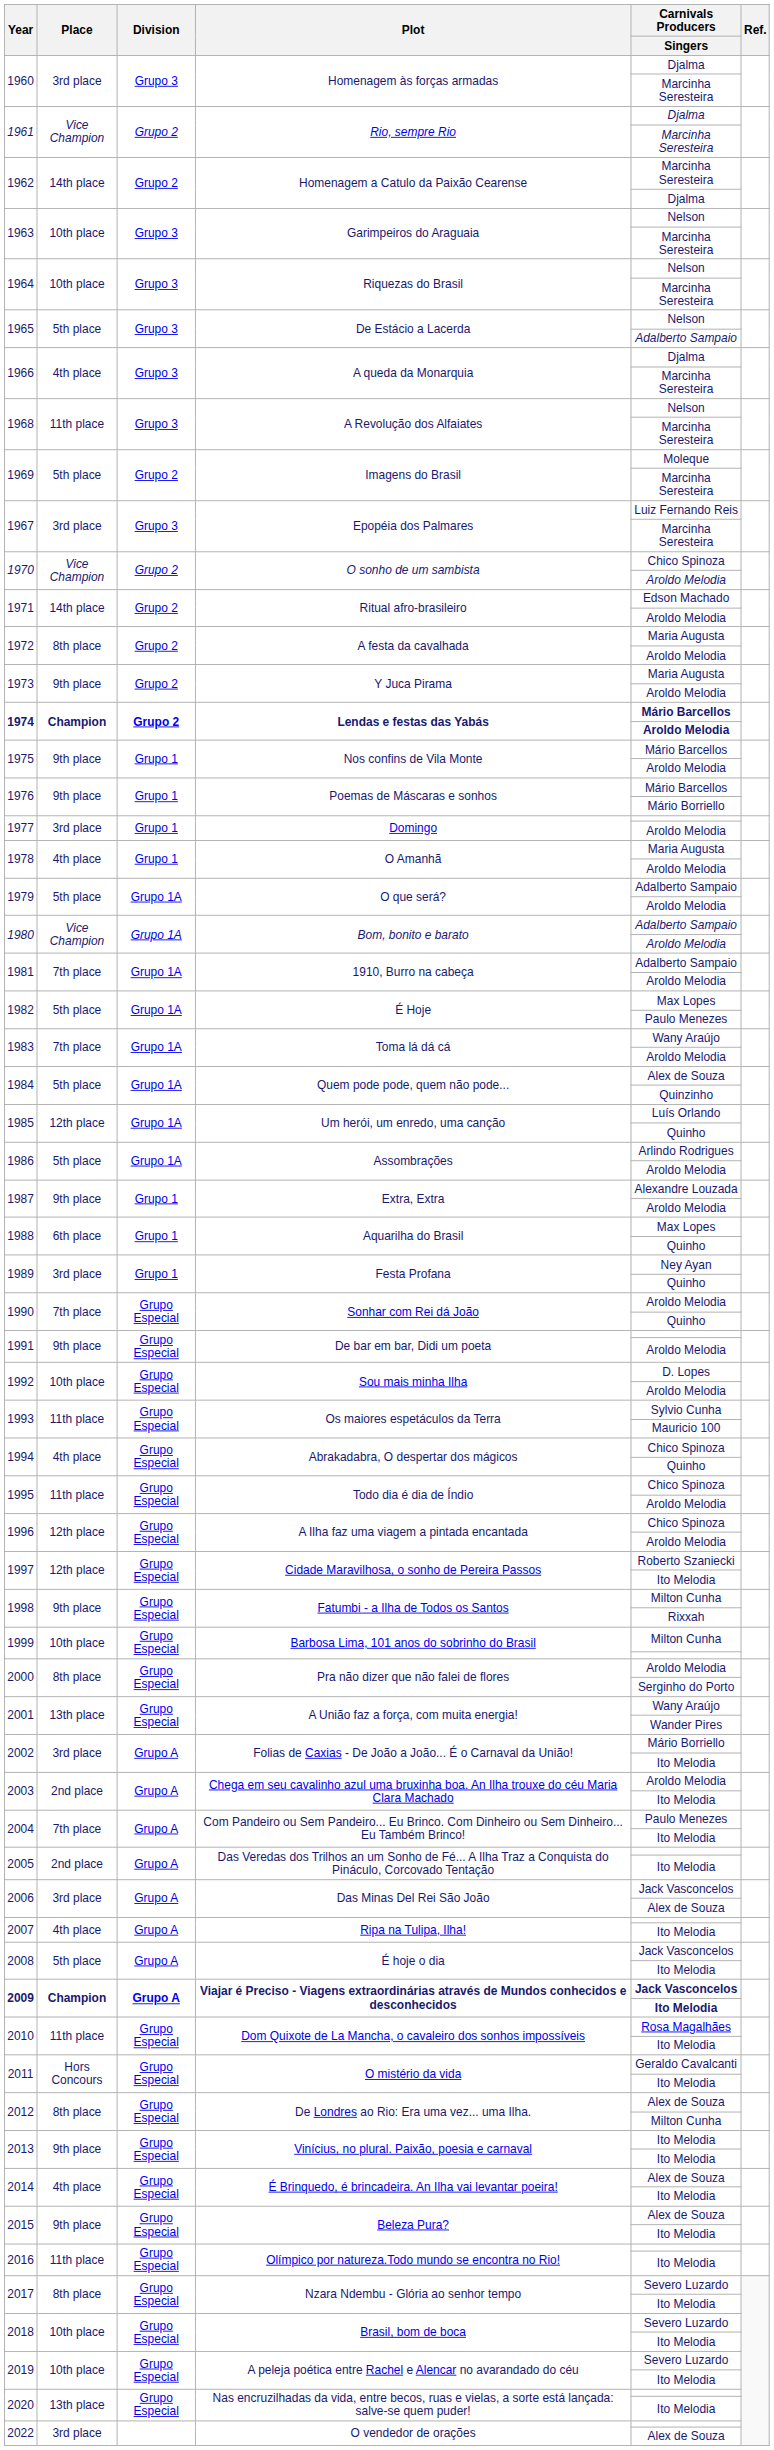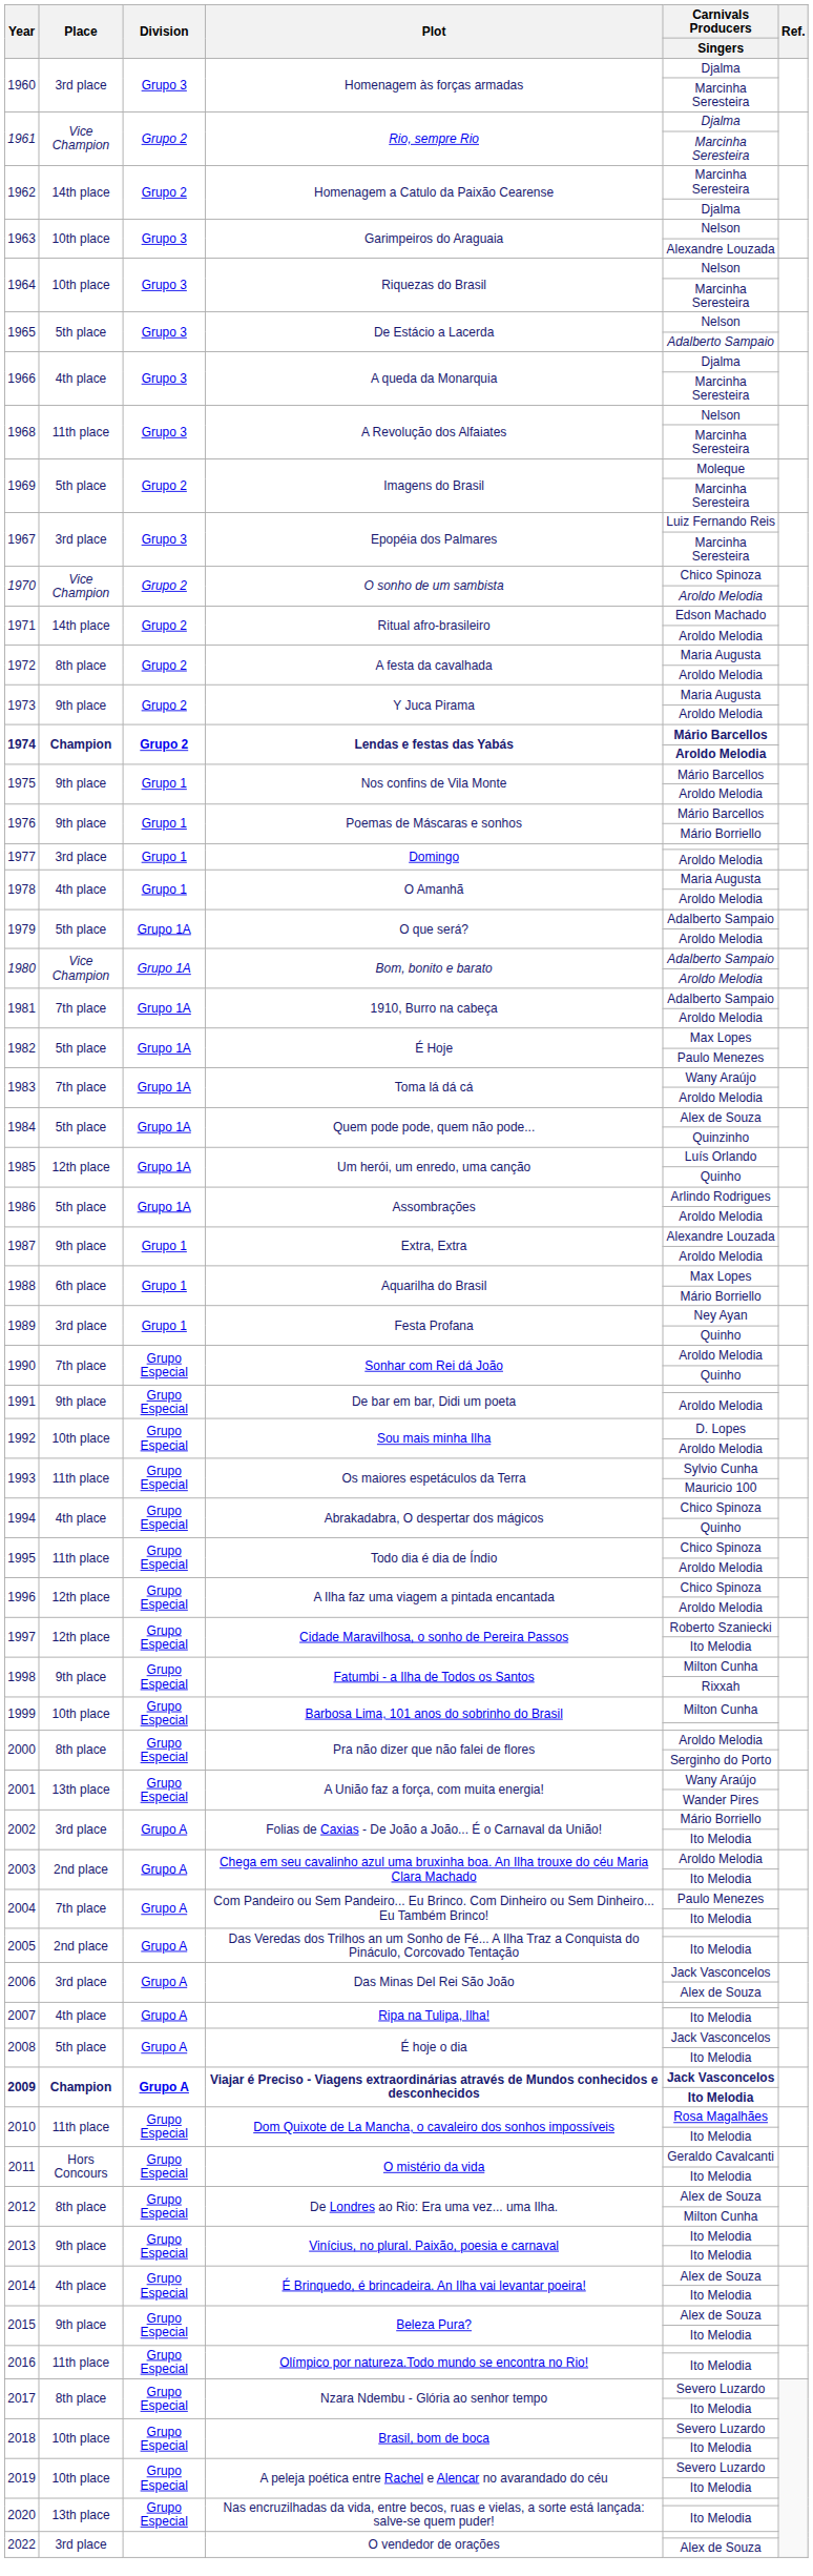row 10 | Carnivals Producers / Singers: Marcinha Seresteira -> Alexandre Louzada
row 60 | Carnivals Producers / Singers: Quinho -> Mário Borriello
